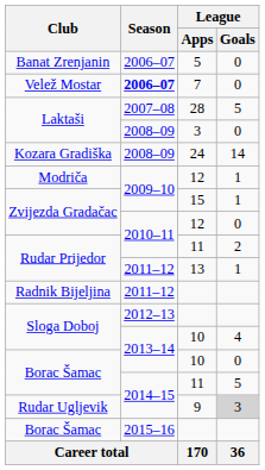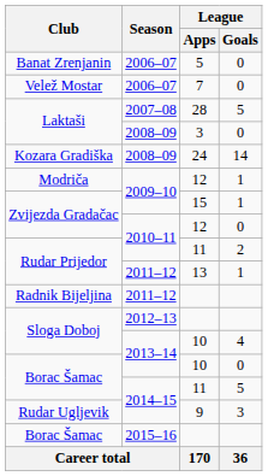7 | Season: bold -> normal
9 | League / Goals: lightgrey background -> no background
